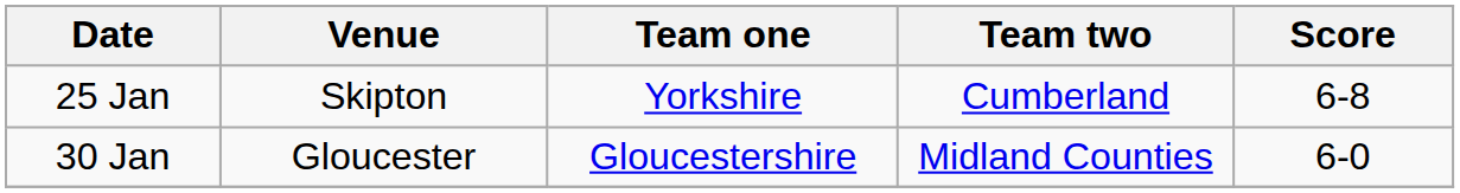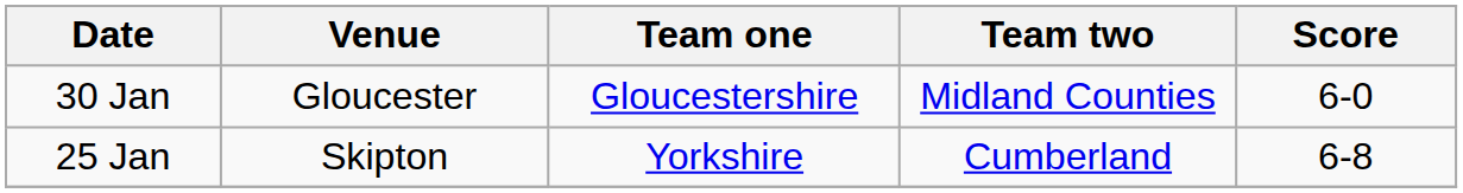rows swapped: 25 Jan <-> 30 Jan
